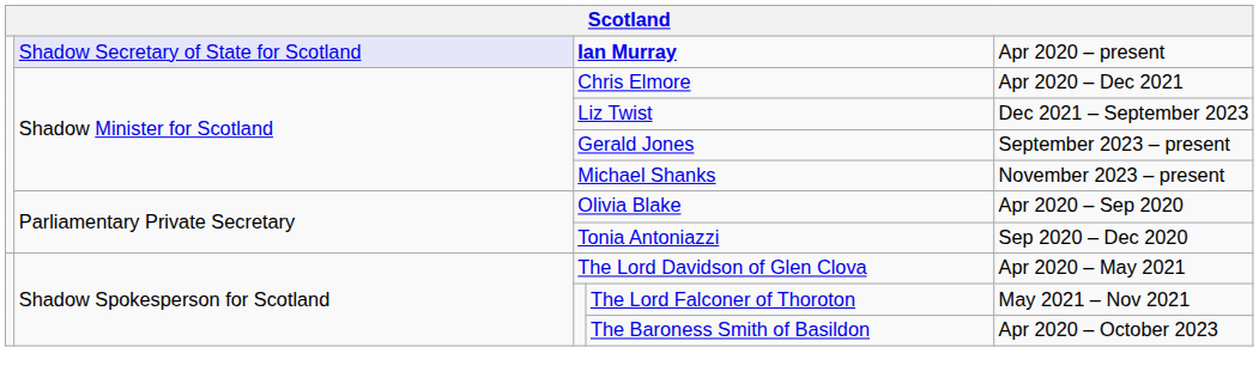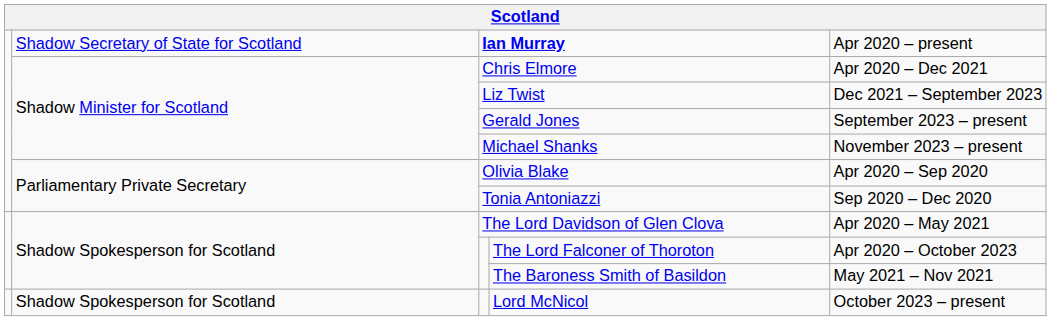Ian Murray | column 2: lavender background -> no background
The Lord Falconer of Thoroton | column 5: May 2021 – Nov 2021 -> Apr 2020 – October 2023
The Baroness Smith of Basildon | column 5: Apr 2020 – October 2023 -> May 2021 – Nov 2021
+ row: Shadow Spokesperson for Scotland | Lord McNicol | October 2023 – present
